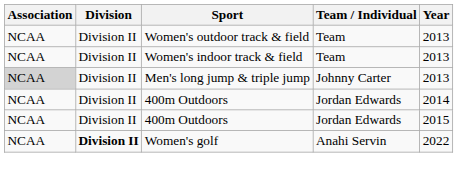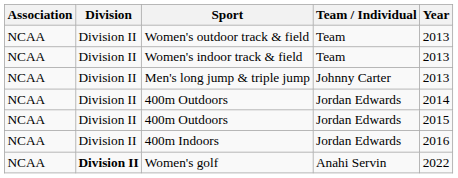Men's long jump & triple jump | Association: lightgrey background -> no background
+ row: NCAA | Division II | 400m Indoors | Jordan Edwards | 2016
